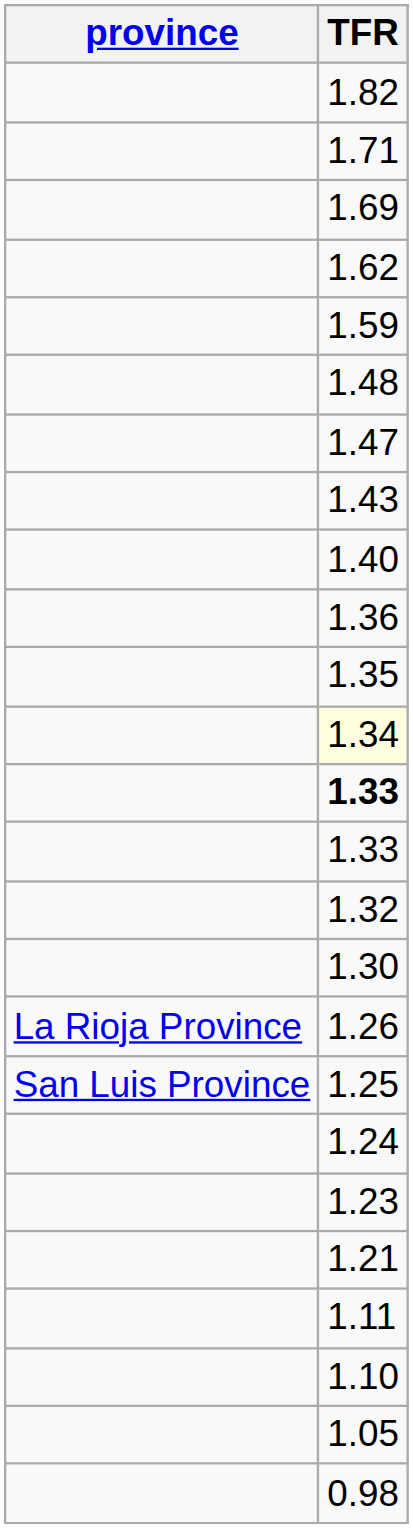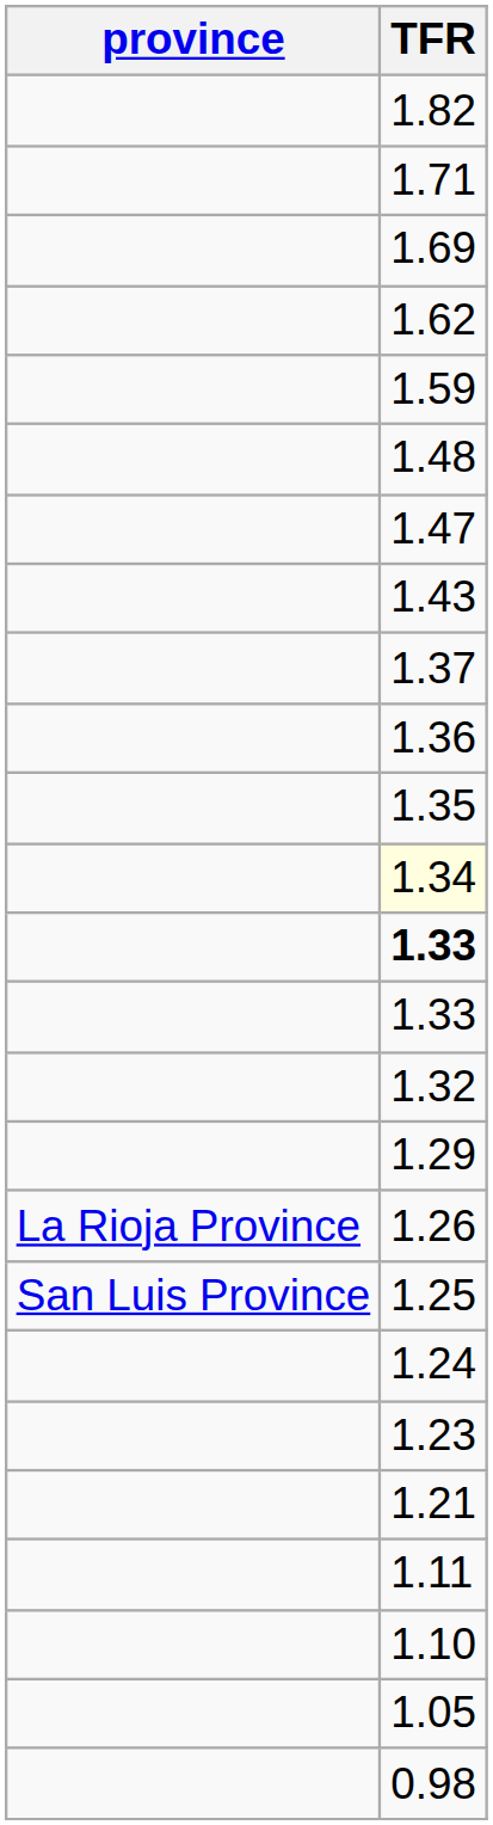row 10 | TFR: 1.40 -> 1.37
row 17 | TFR: 1.30 -> 1.29
